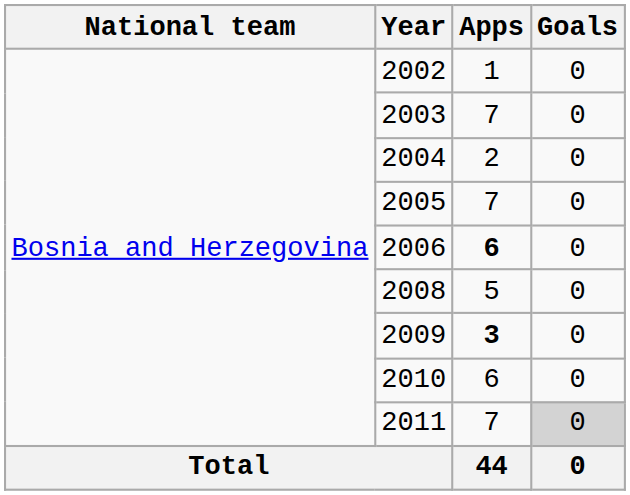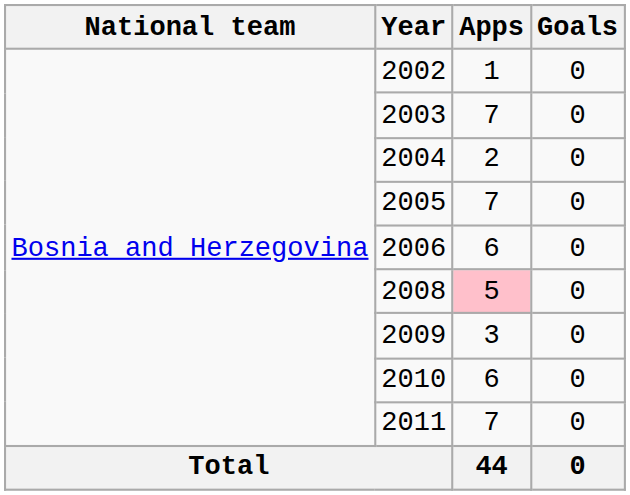2006 | Apps: bold -> normal
2008 | Apps: no background -> pink background
2009 | Apps: bold -> normal
2011 | Goals: lightgrey background -> no background
